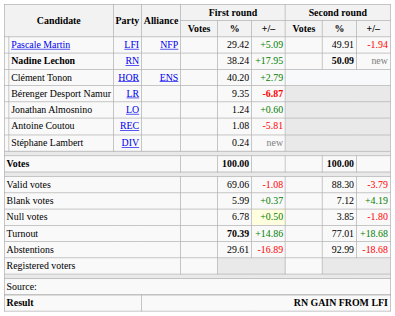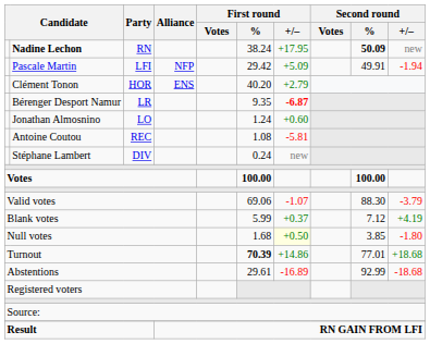rows swapped: Nadine Lechon <-> Pascale Martin
Valid votes | First round / +/–: -1.08 -> -1.07
Null votes | First round / %: 6.78 -> 1.68
